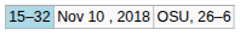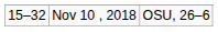Nov 10 , 2018 | column 1: lightblue background -> no background
